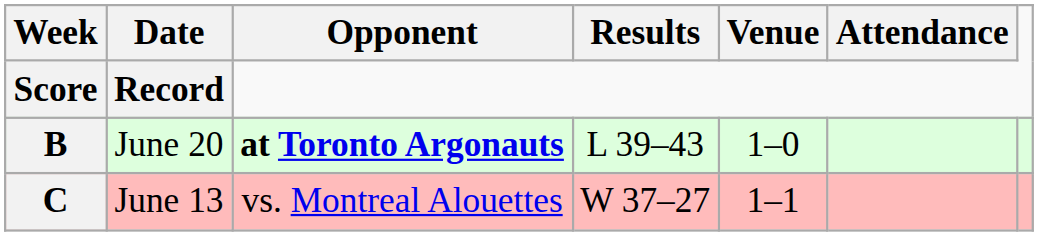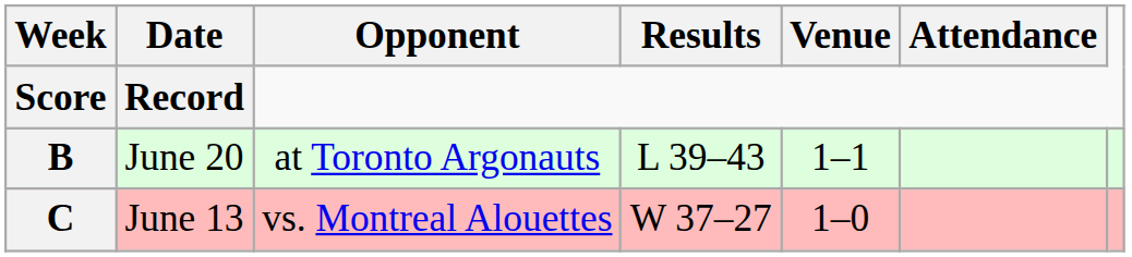B | Opponent: bold -> normal
B | Venue: 1–0 -> 1–1
C | Venue: 1–1 -> 1–0
